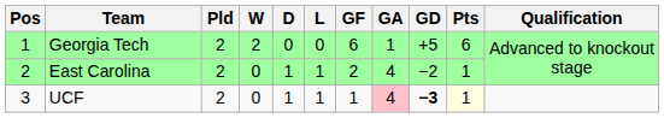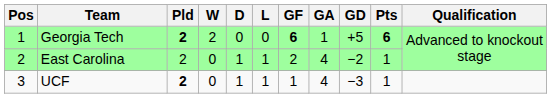Georgia Tech | Pld: normal -> bold
Georgia Tech | GF: normal -> bold
Georgia Tech | Pts: normal -> bold
UCF | Pld: normal -> bold
UCF | GA: pink background -> no background
UCF | GD: bold -> normal
UCF | Pts: lightyellow background -> no background
